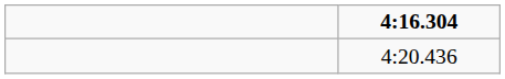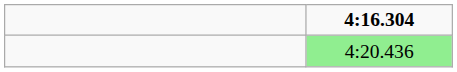row 2 | 4:16.304: no background -> lightgreen background
